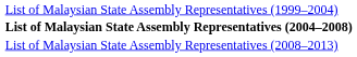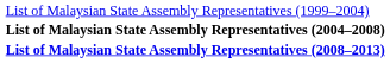row 3 | column 1: normal -> bold
